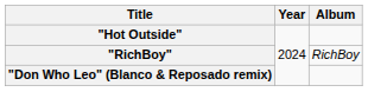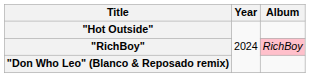"RichBoy" | Album: no background -> pink background
